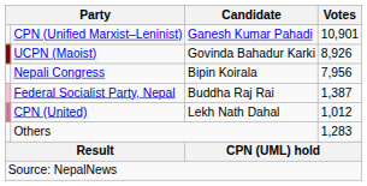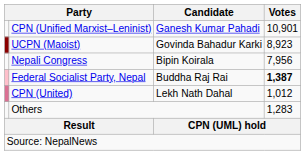UCPN (Maoist) | Votes: 8,926 -> 8,923
Federal Socialist Party, Nepal | Votes: normal -> bold
